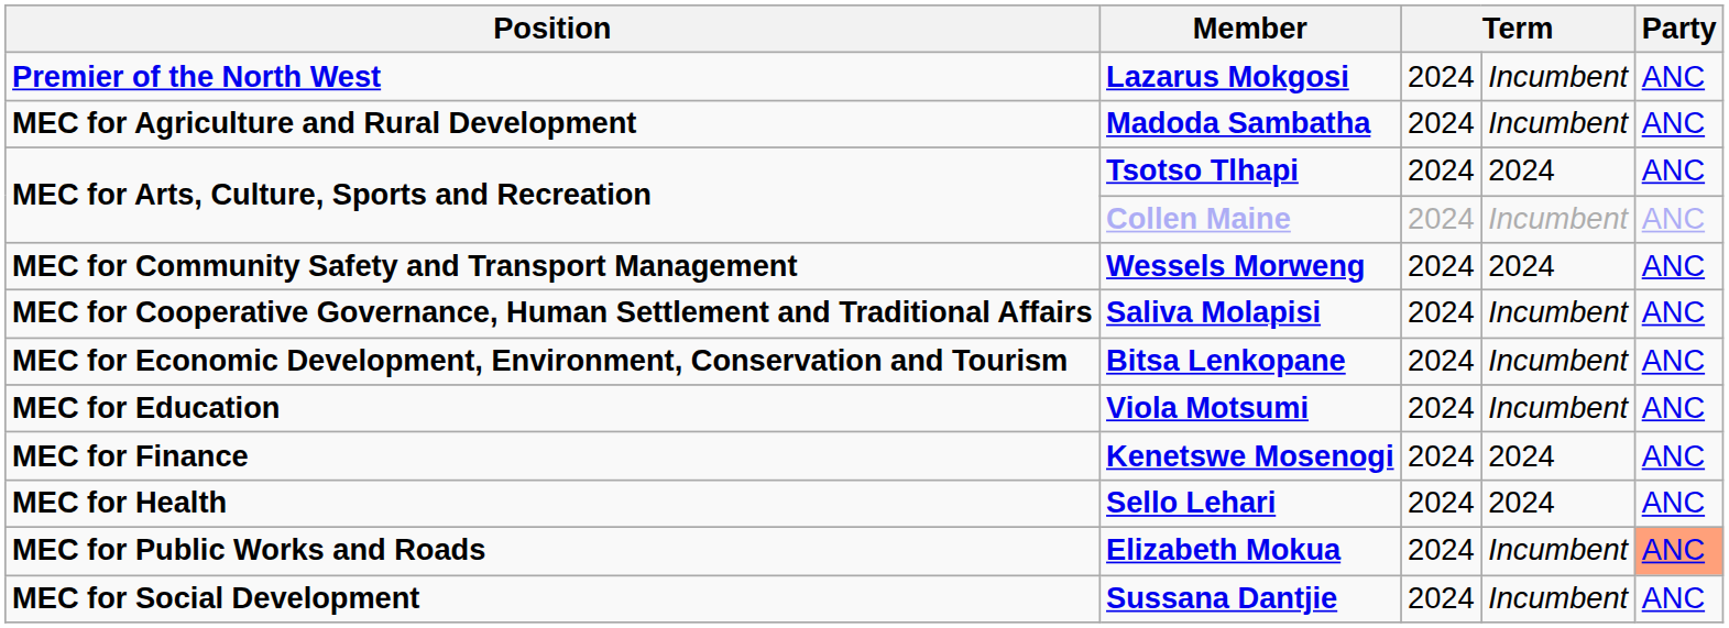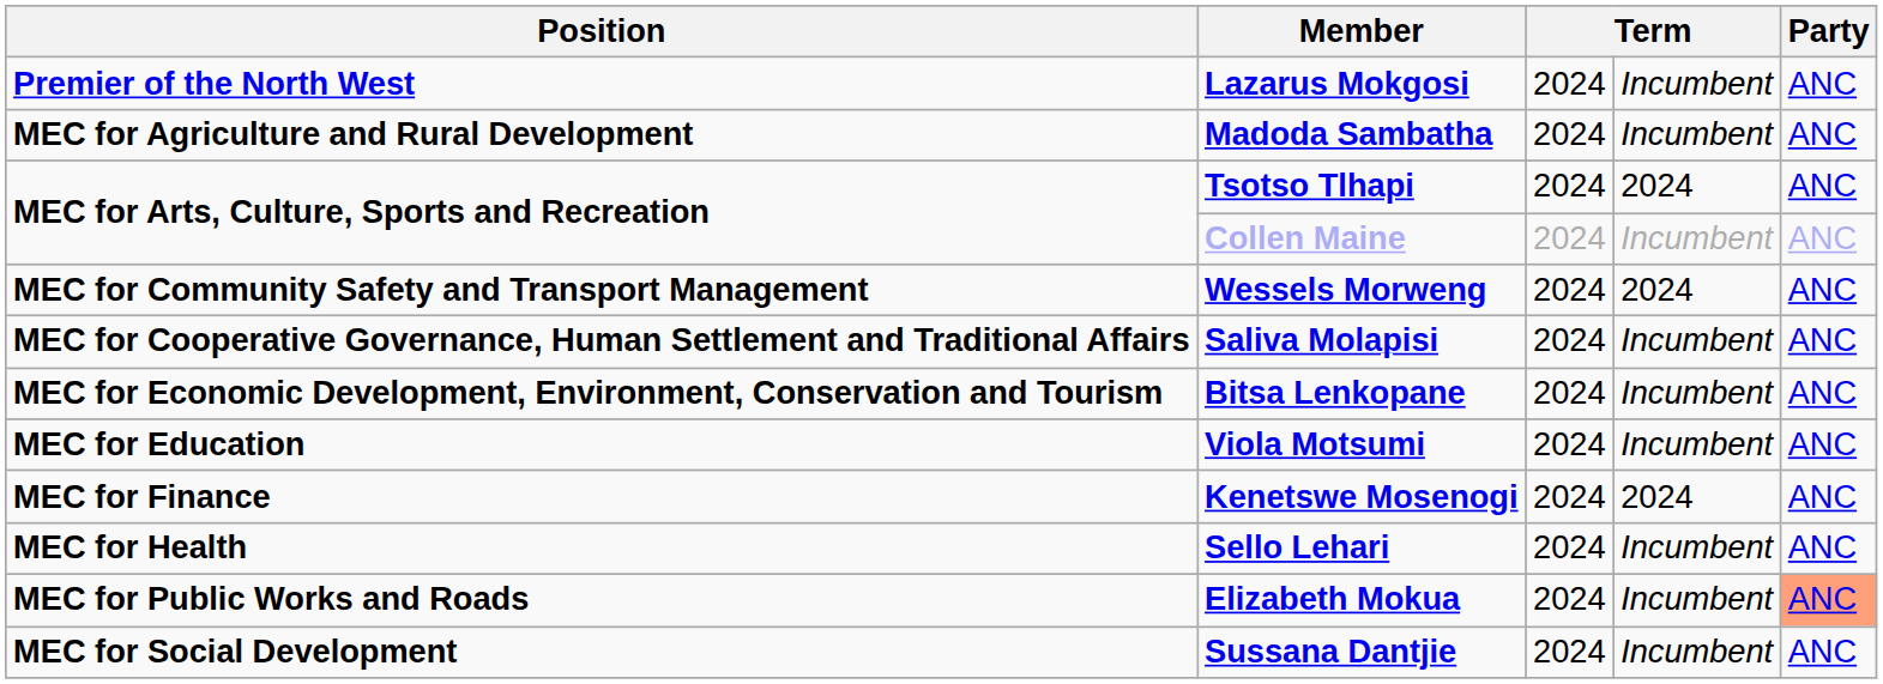Sello Lehari | column 4: 2024 -> Incumbent
